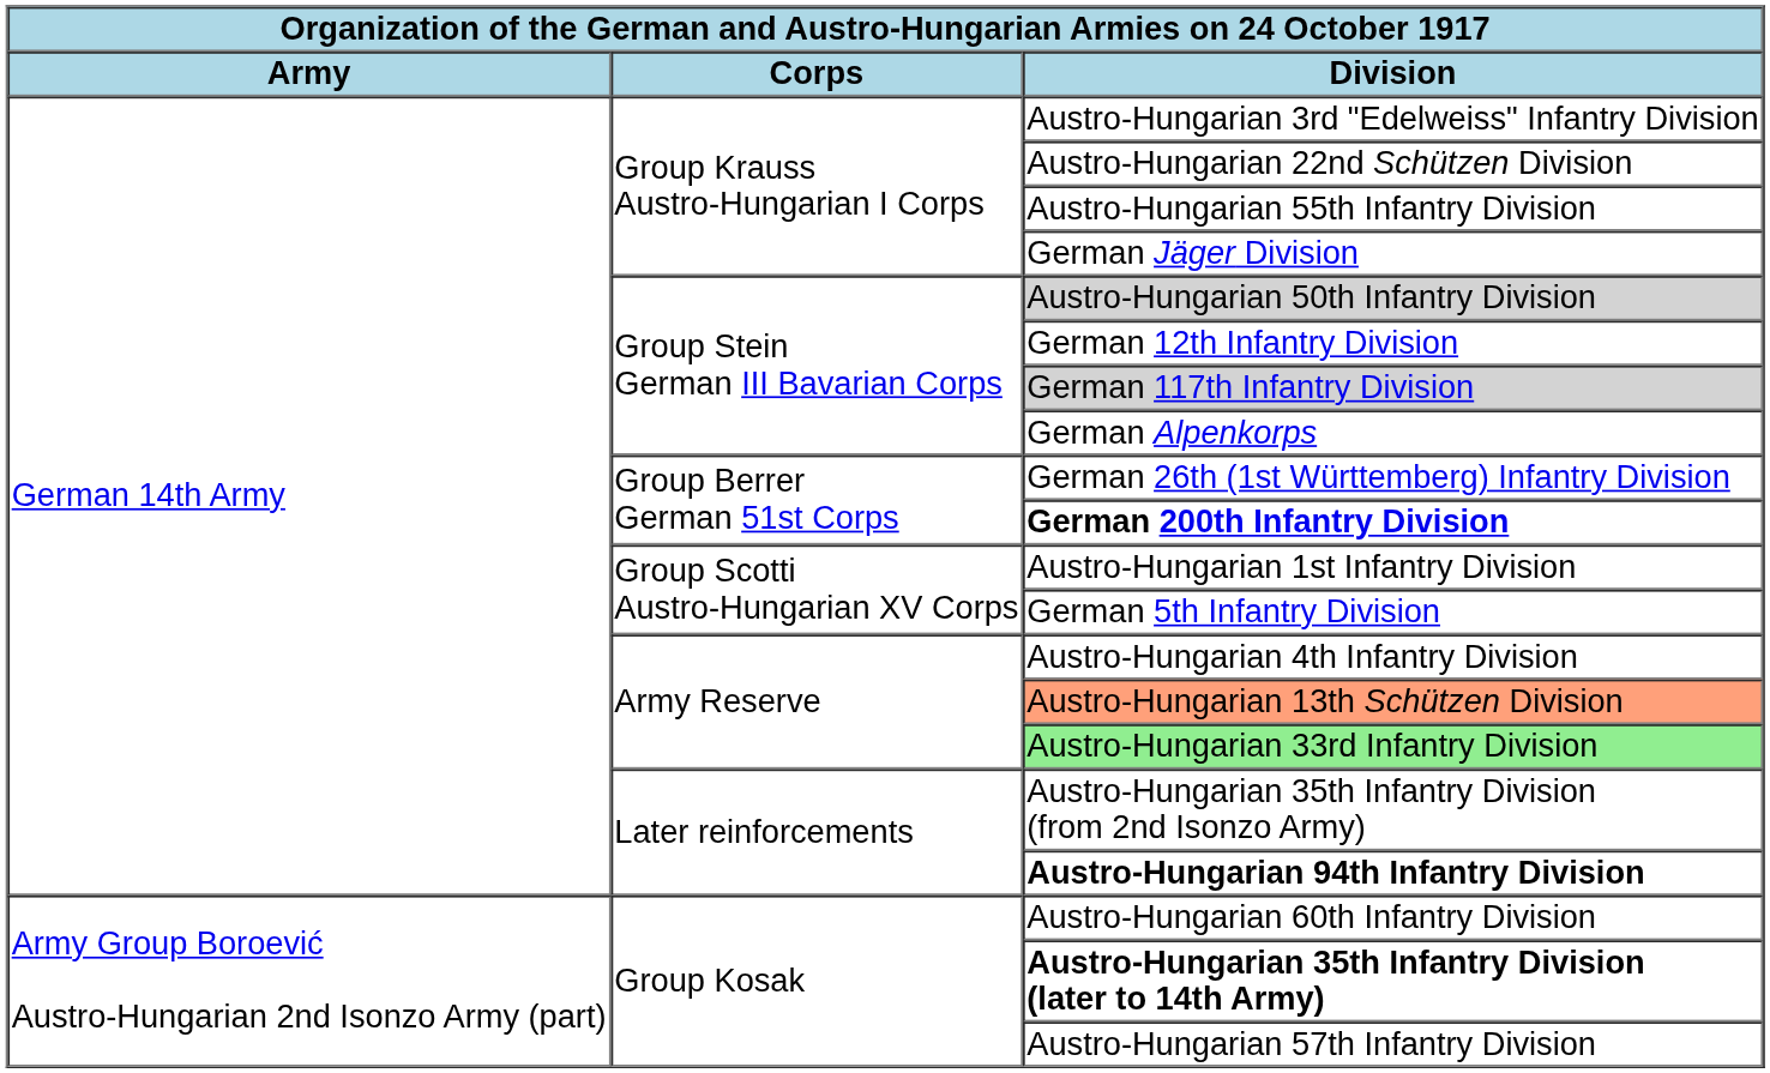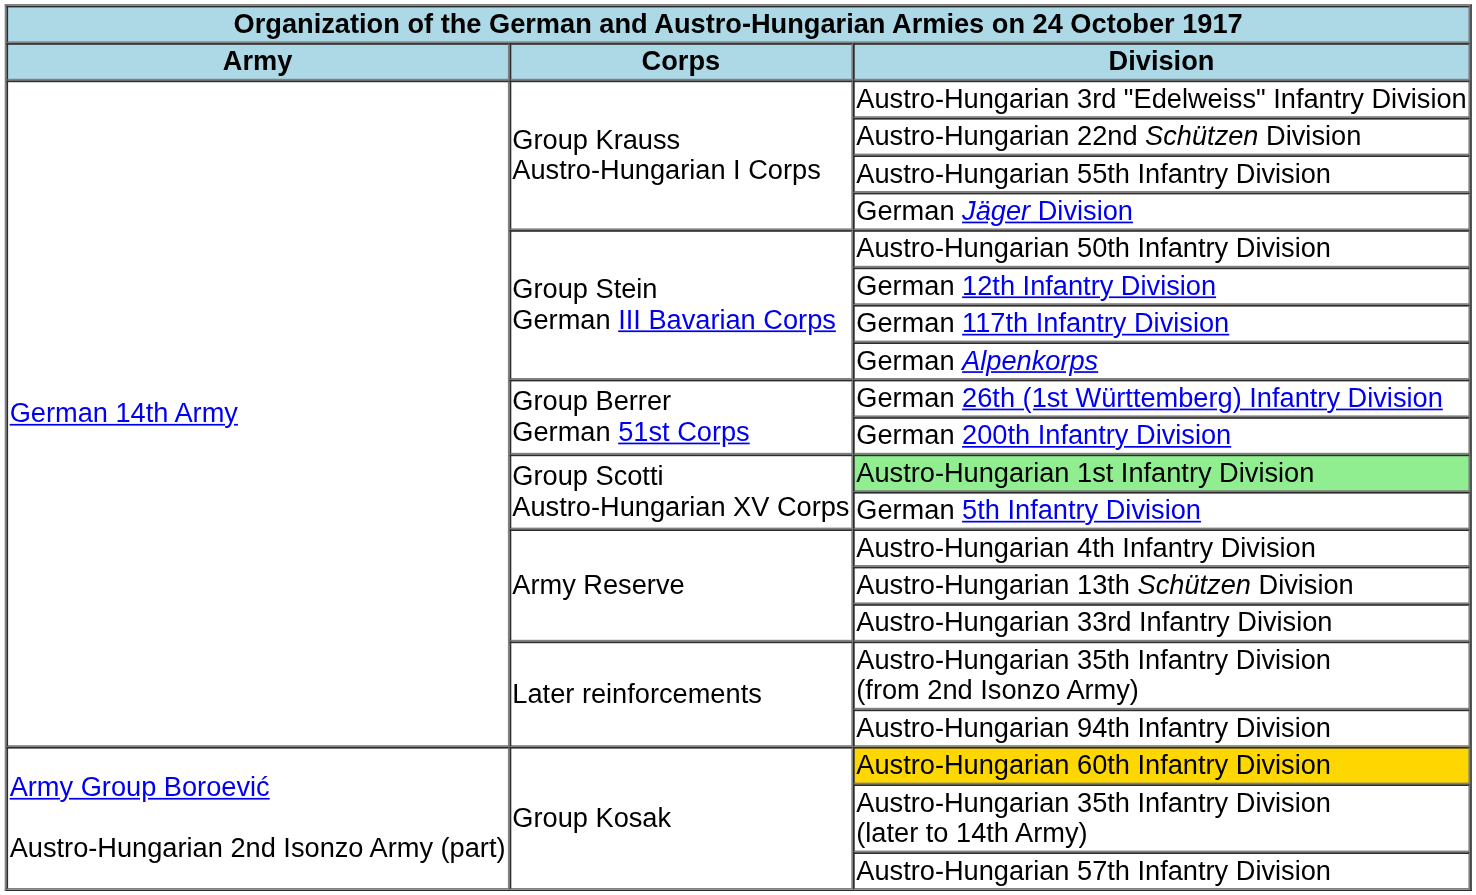Austro-Hungarian 50th Infantry Division | Division: lightgrey background -> no background
German 117th Infantry Division | Division: lightgrey background -> no background
German 200th Infantry Division | Division: bold -> normal
Austro-Hungarian 1st Infantry Division | Division: no background -> lightgreen background
Austro-Hungarian 13th Schützen Division | Division: lightsalmon background -> no background
Austro-Hungarian 33rd Infantry Division | Division: lightgreen background -> no background
Austro-Hungarian 94th Infantry Division | Division: bold -> normal
Austro-Hungarian 60th Infantry Division | Division: no background -> gold background
Austro-Hungarian 35th Infantry Division (later to 14th Army) | Division: bold -> normal
